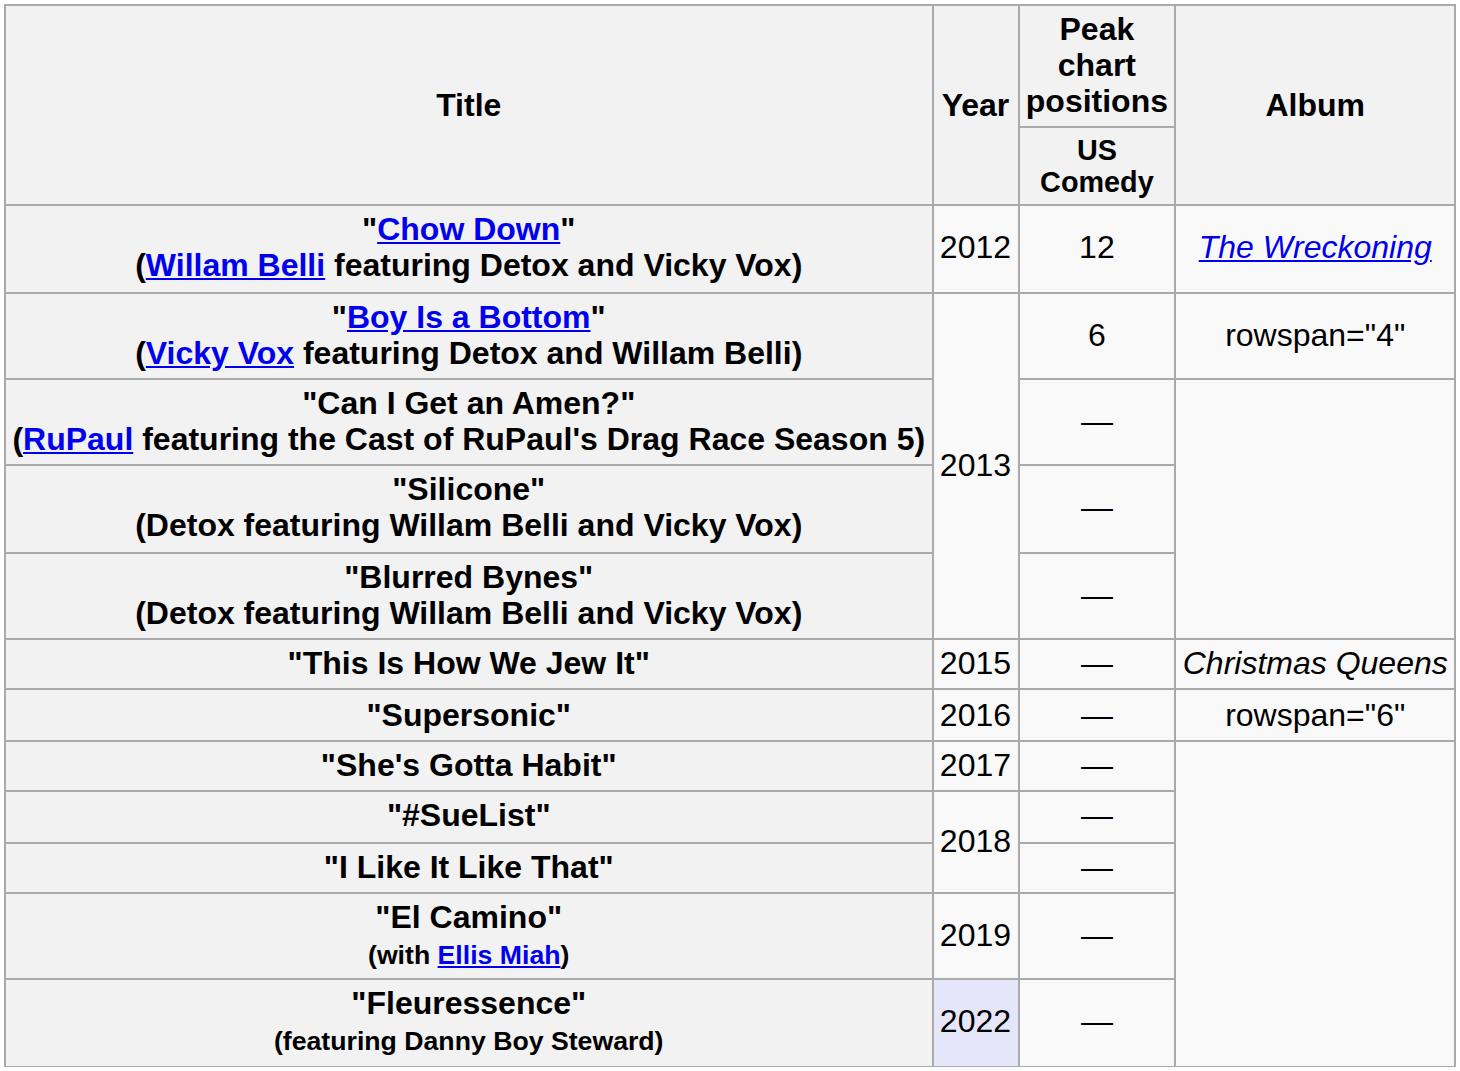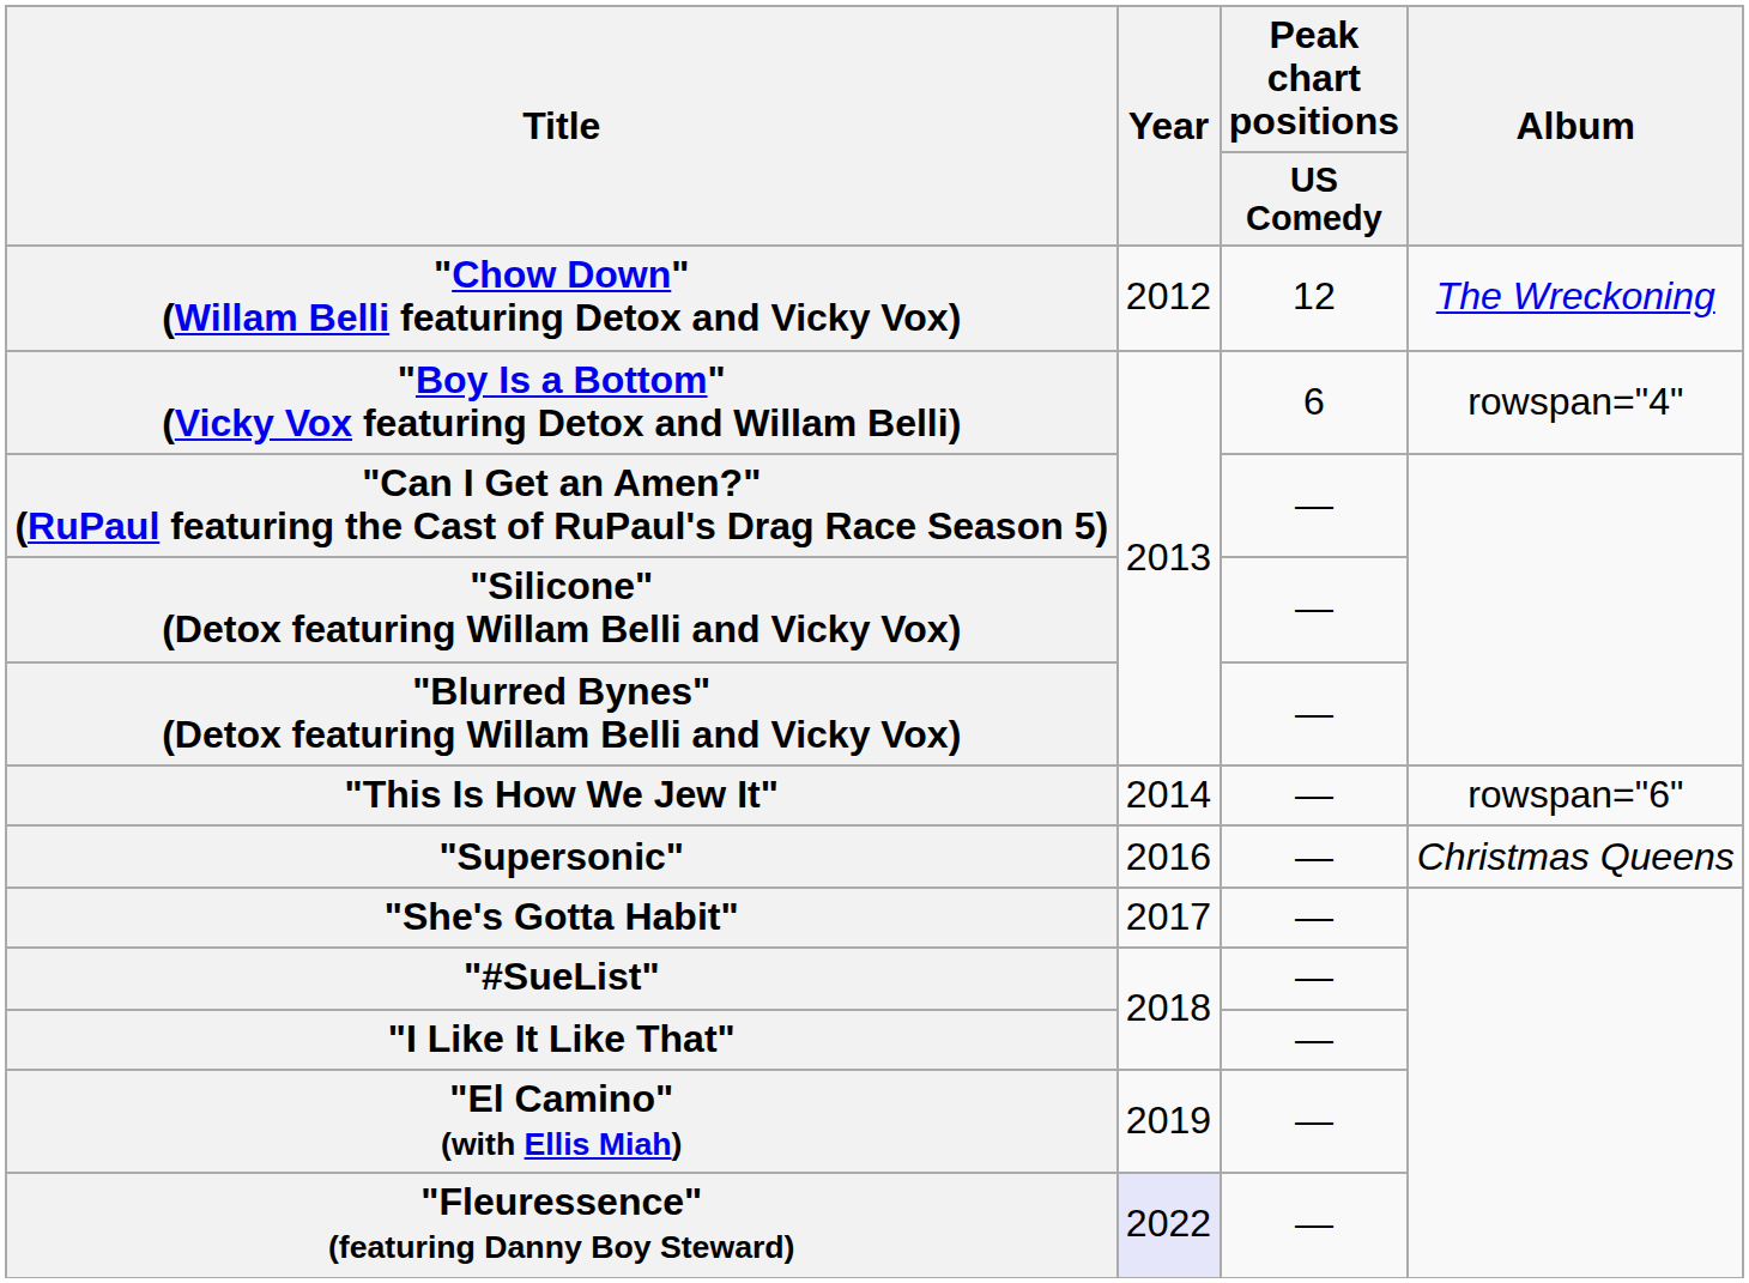"This Is How We Jew It" | Year: 2015 -> 2014
"This Is How We Jew It" | Album: Christmas Queens -> rowspan="6"
"Supersonic" | Album: rowspan="6" -> Christmas Queens
